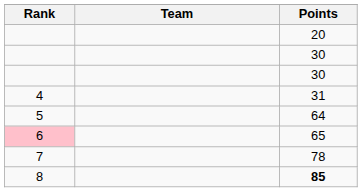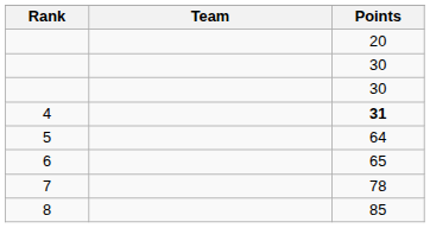31 | Points: normal -> bold
65 | Rank: pink background -> no background
85 | Points: bold -> normal
